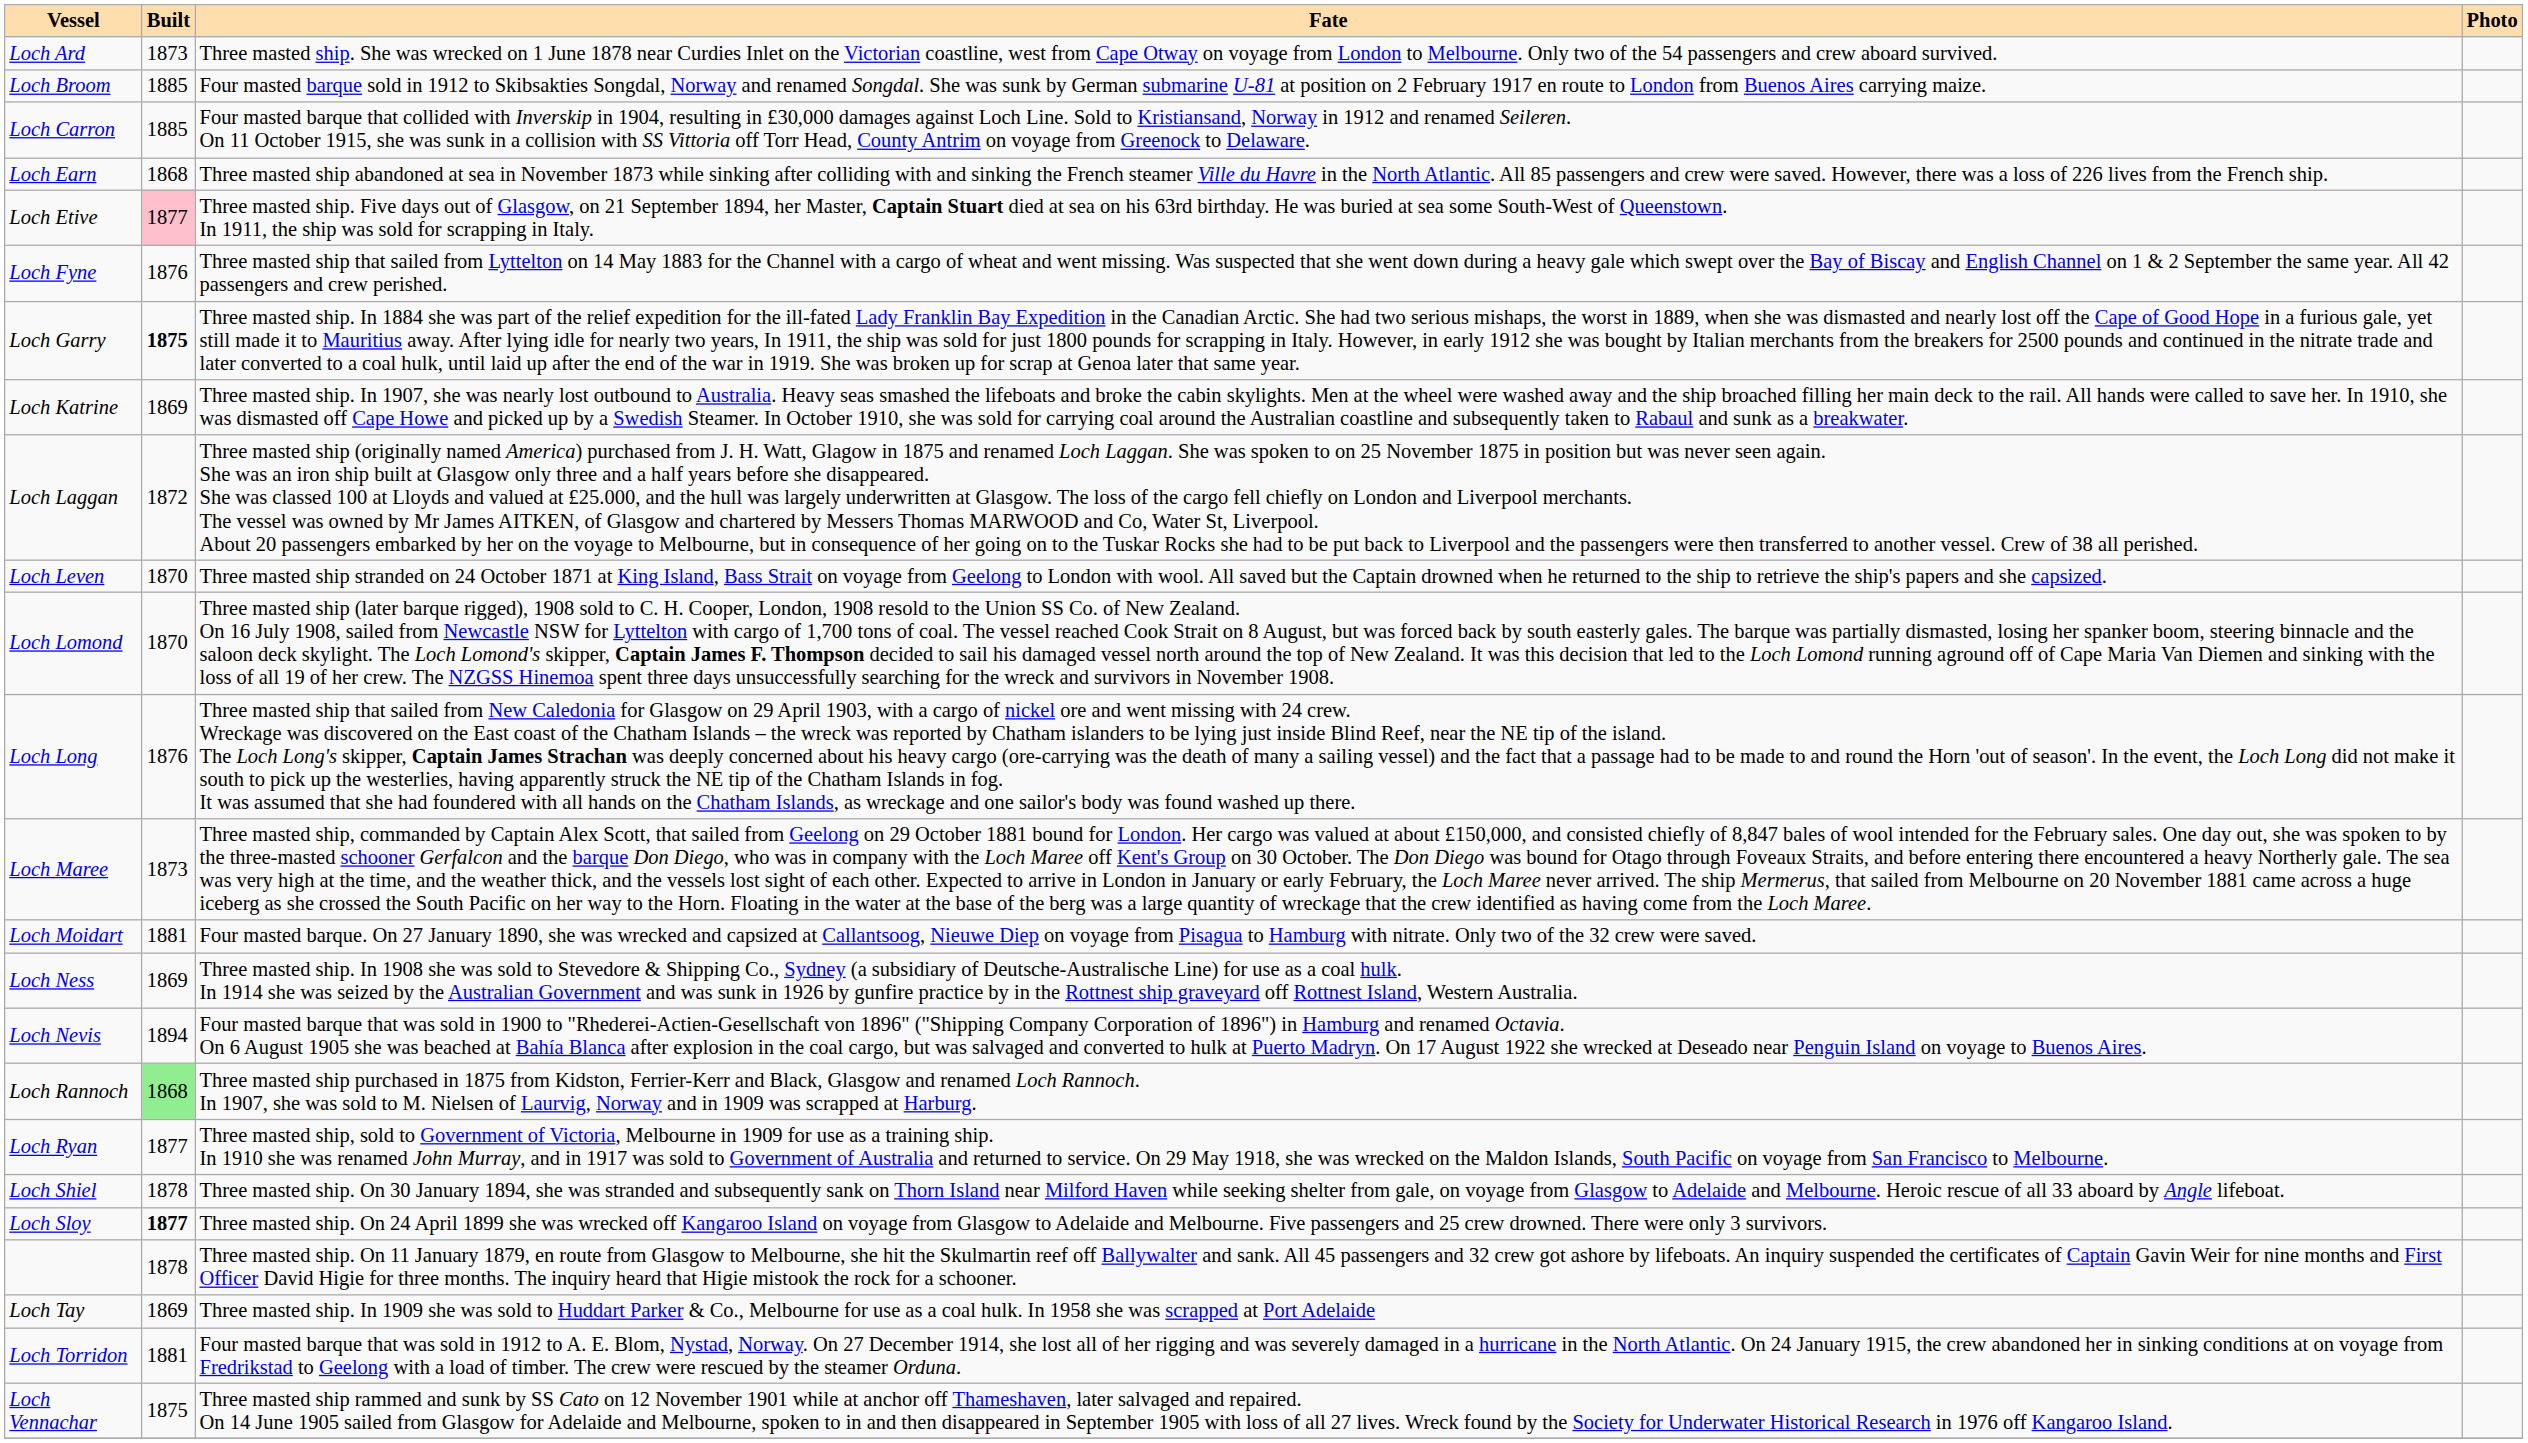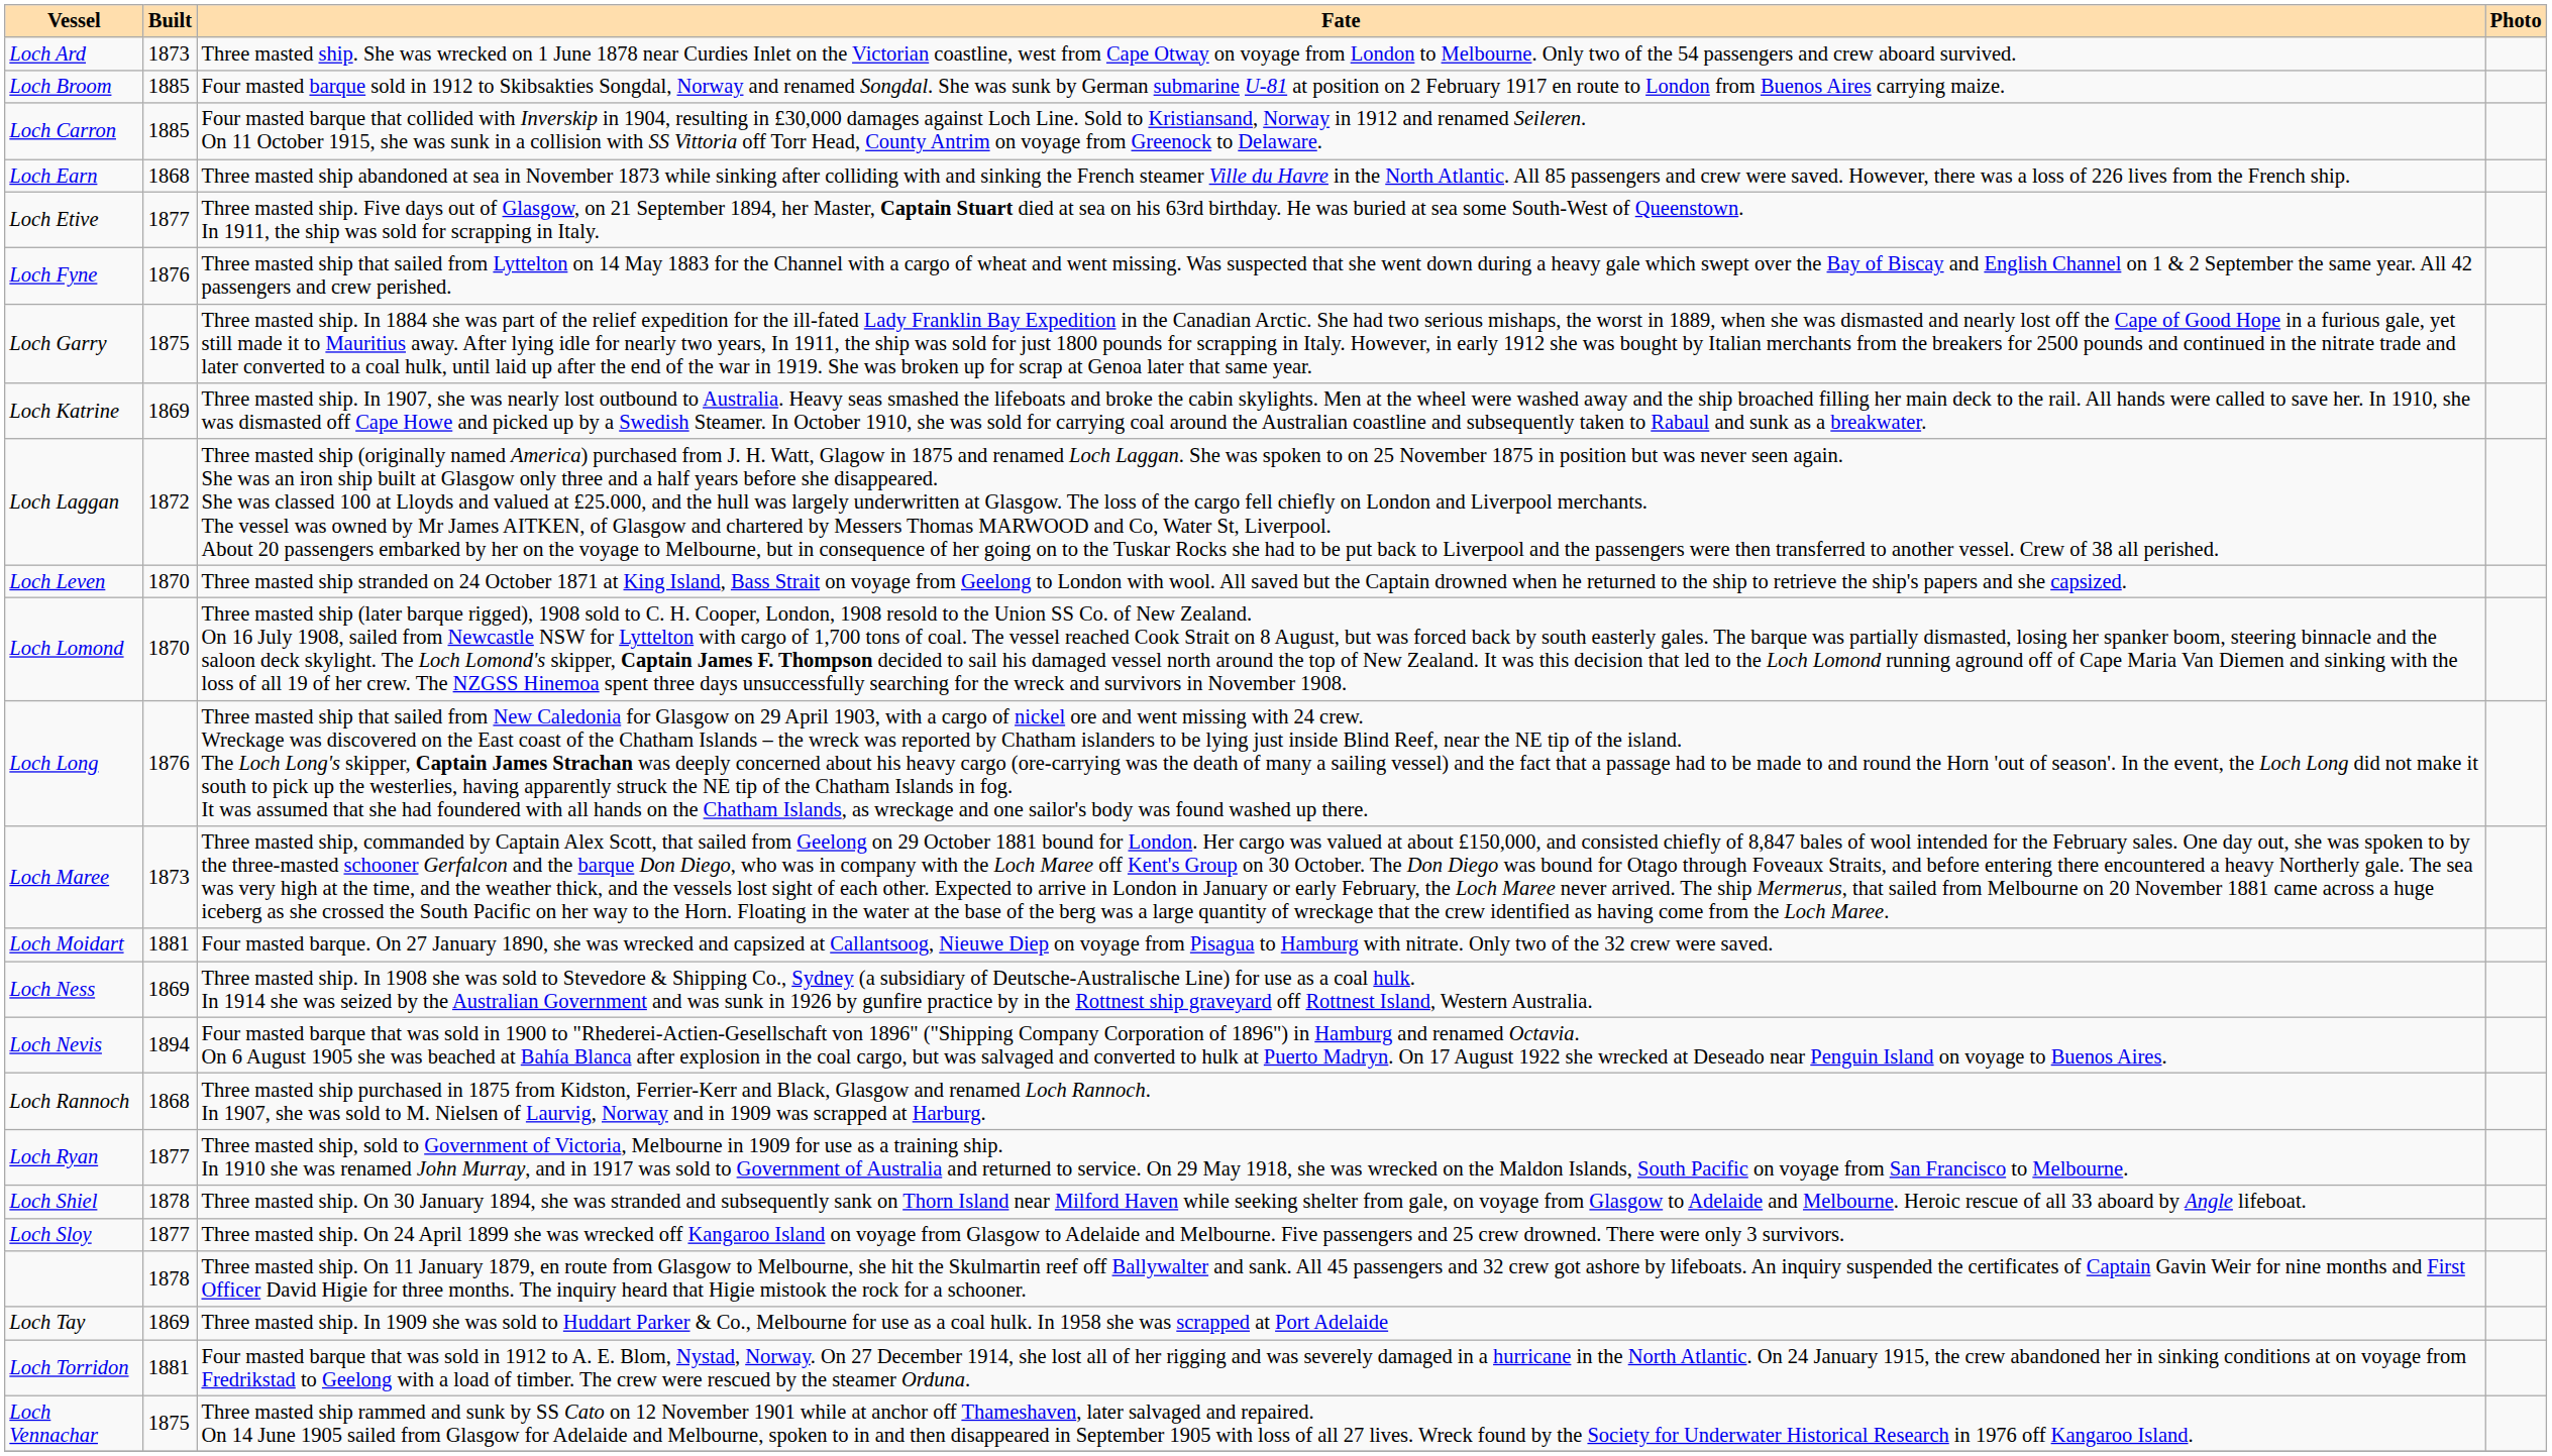Loch Etive | Built: pink background -> no background
Loch Garry | Built: bold -> normal
Loch Rannoch | Built: lightgreen background -> no background
Loch Sloy | Built: bold -> normal
